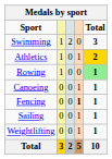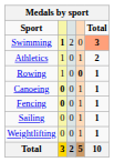Swimming | column 2: normal -> bold
Swimming | Total: no background -> lightsalmon background
Athletics | Total: gold background -> no background
Rowing | column 4: normal -> bold
Rowing | Total: lightgreen background -> no background
Canoeing | column 2: normal -> bold
Fencing | column 2: normal -> bold
Fencing | column 4: bold -> normal
